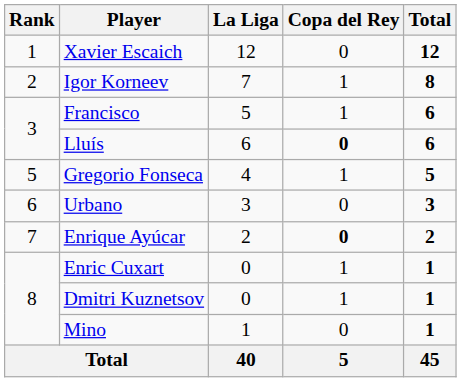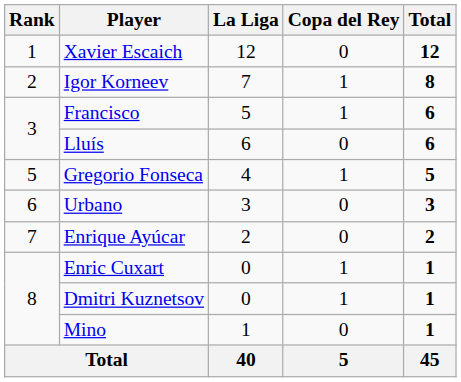Lluís | Copa del Rey: bold -> normal
Enrique Ayúcar | Copa del Rey: bold -> normal
